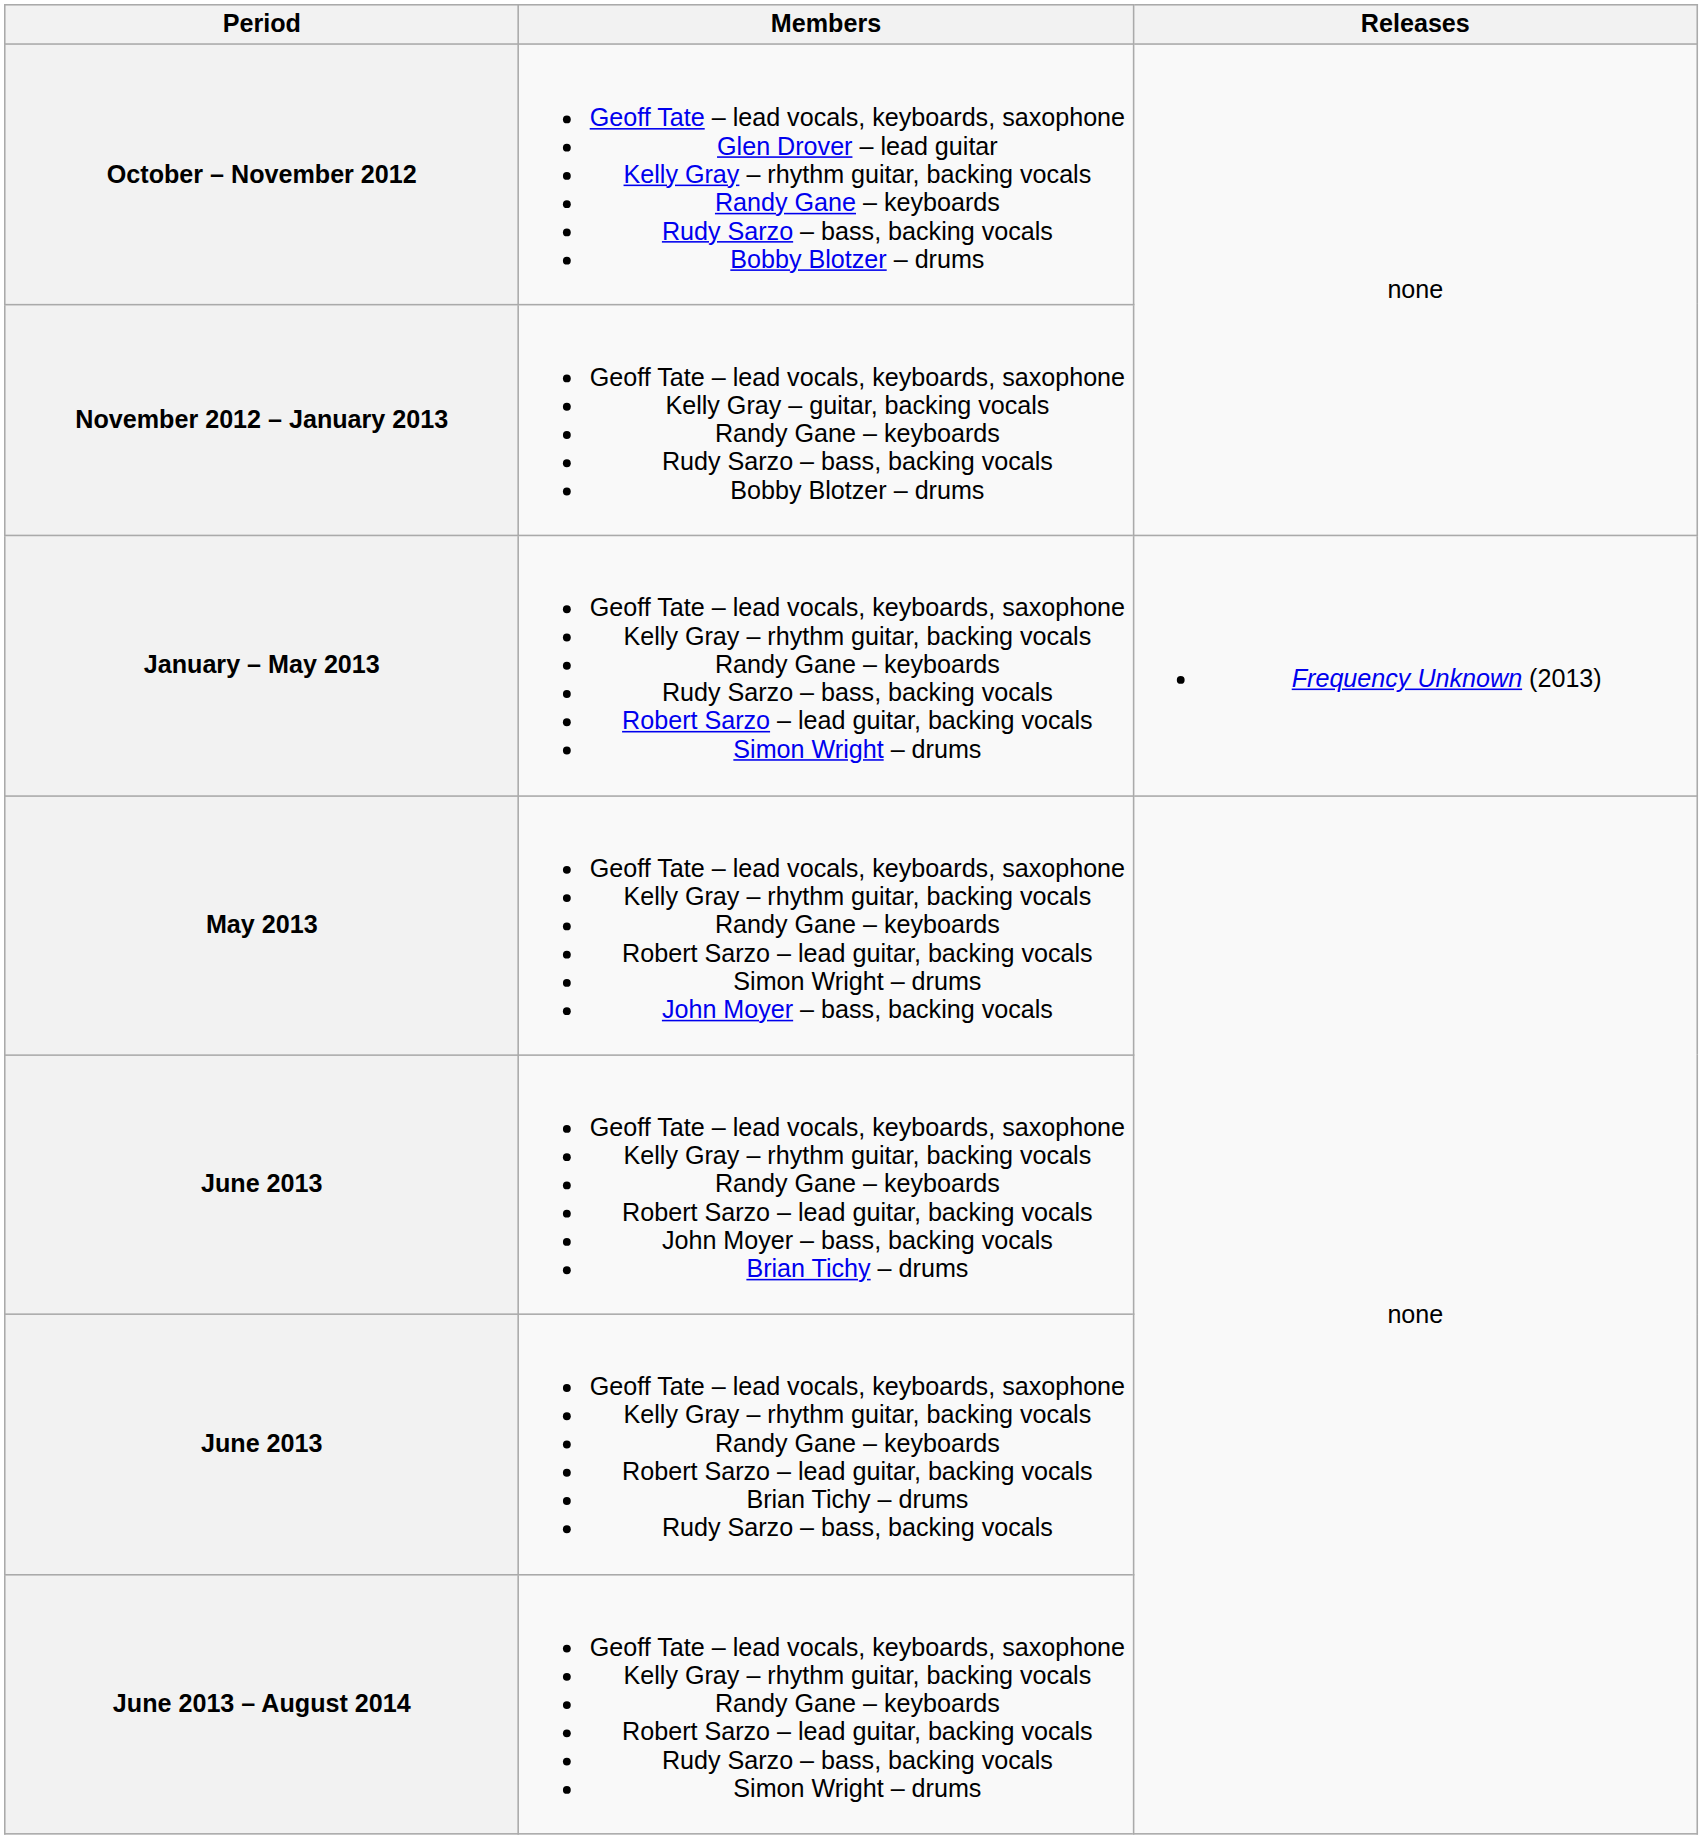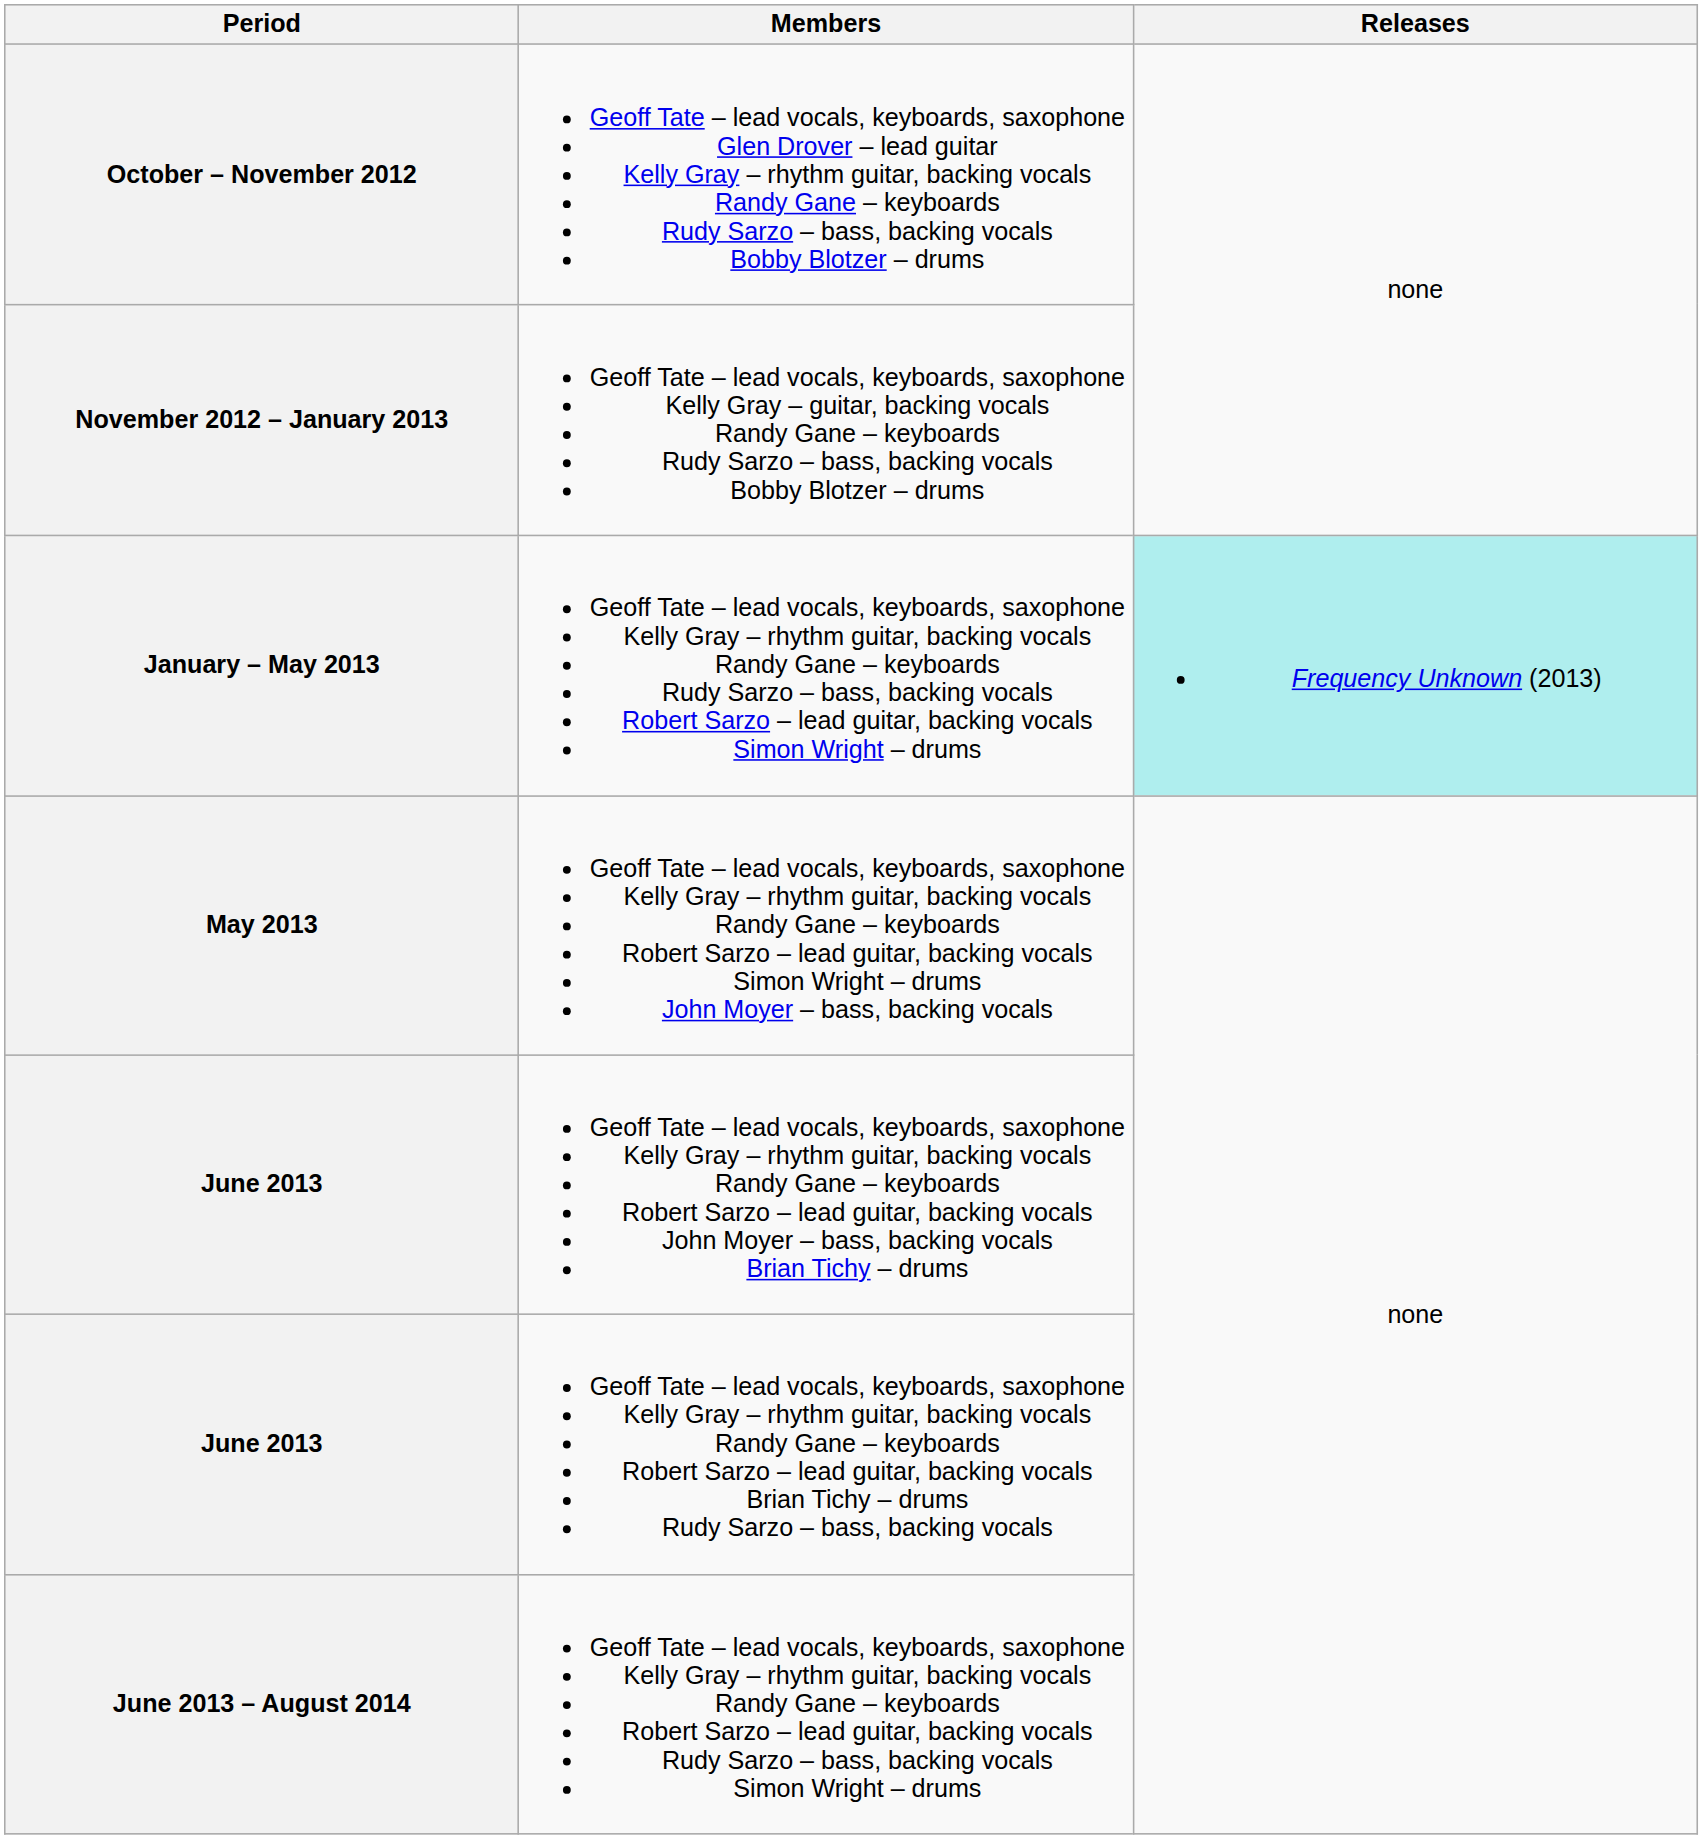row 4 | Releases: no background -> paleturquoise background
